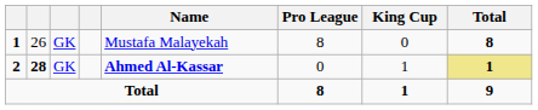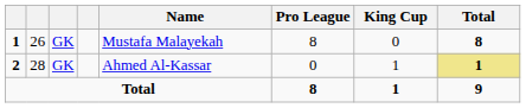2 | column 2: bold -> normal
2 | Name: bold -> normal
